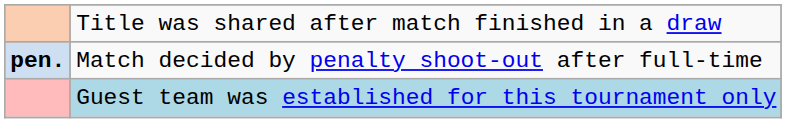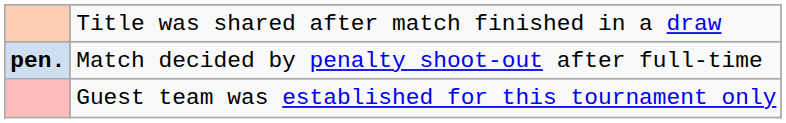row 3 | column 2: lightblue background -> no background
